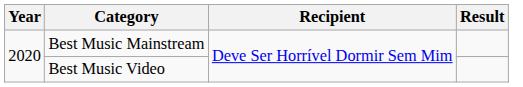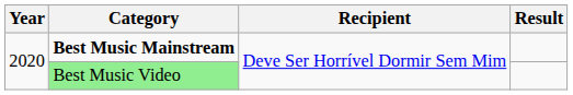Best Music Mainstream | Category: normal -> bold
Best Music Video | Category: no background -> lightgreen background
